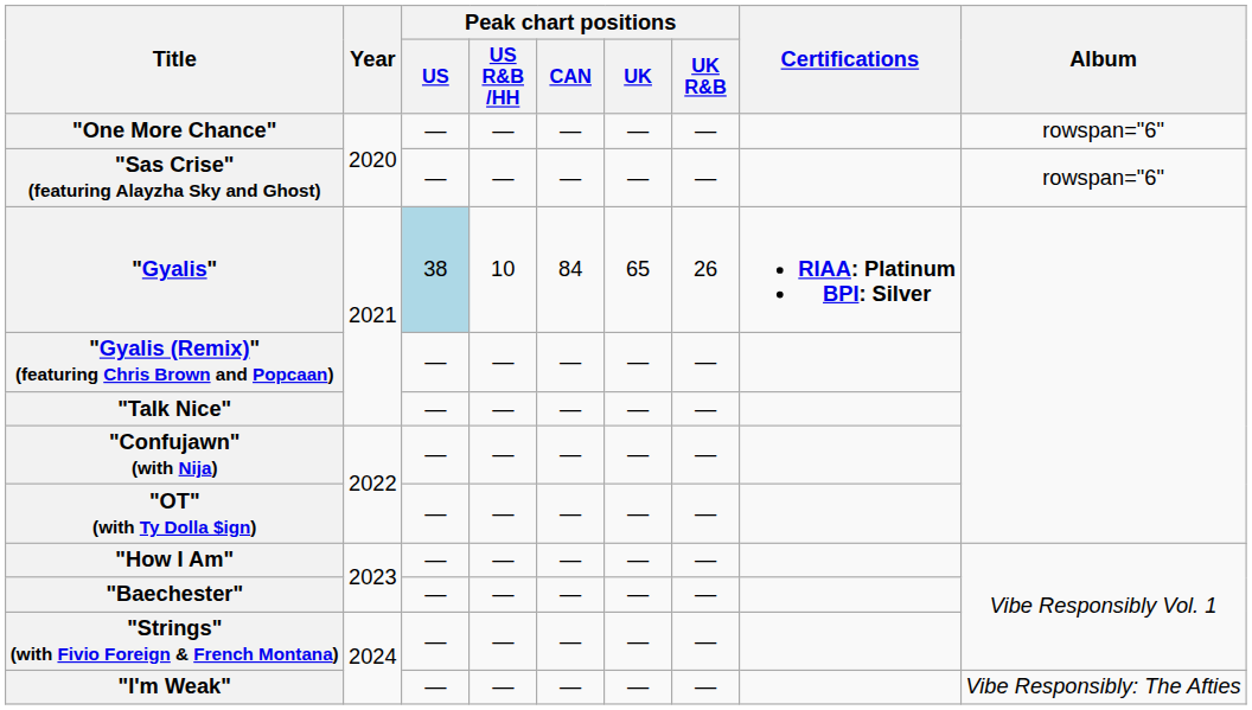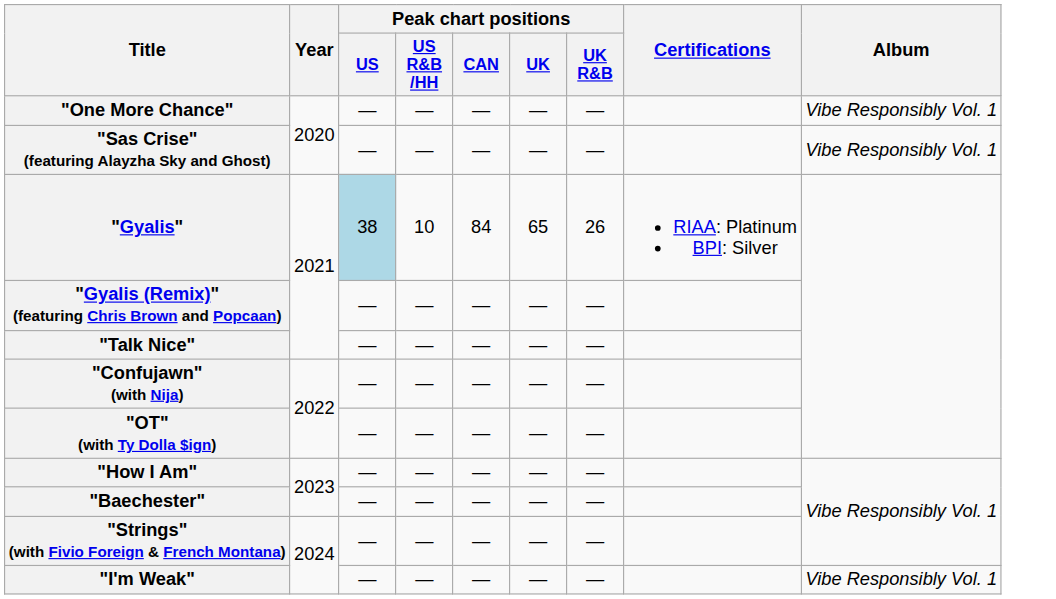"One More Chance" | Album: rowspan="6" -> Vibe Responsibly Vol. 1
"Sas Crise" (featuring Alayzha Sky and Ghost) | Album: rowspan="6" -> Vibe Responsibly Vol. 1
"Gyalis" | Certifications: bold -> normal
"I'm Weak" | Album: Vibe Responsibly: The Afties -> Vibe Responsibly Vol. 1
